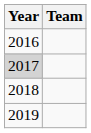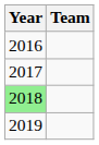2017 | Year: lightgrey background -> no background
2018 | Year: no background -> lightgreen background
